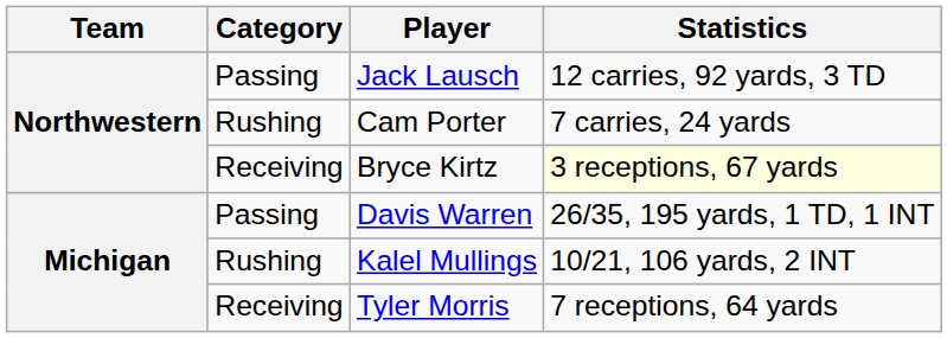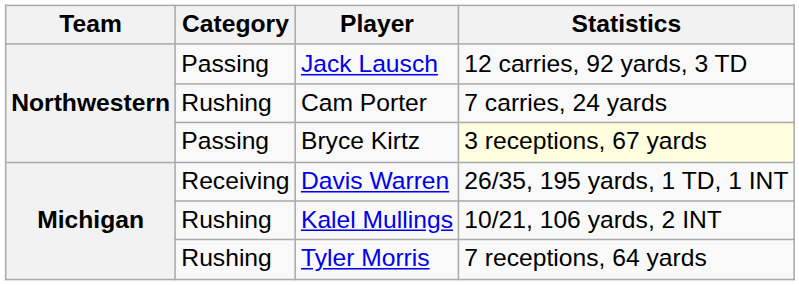Bryce Kirtz | Category: Receiving -> Passing
Davis Warren | Category: Passing -> Receiving
Tyler Morris | Category: Receiving -> Rushing
